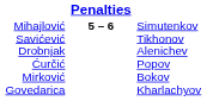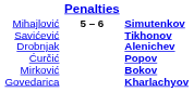Mihajlović Savićević Drobnjak Ćurčić Mirković Govedarica | column 3: normal -> bold
